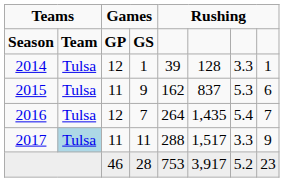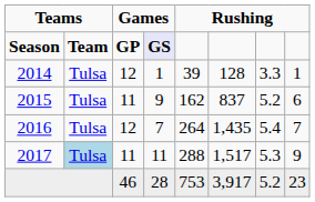Season | column 4: no background -> lavender background
2015 | column 7: 5.3 -> 5.2
2017 | column 7: 3.3 -> 5.3
